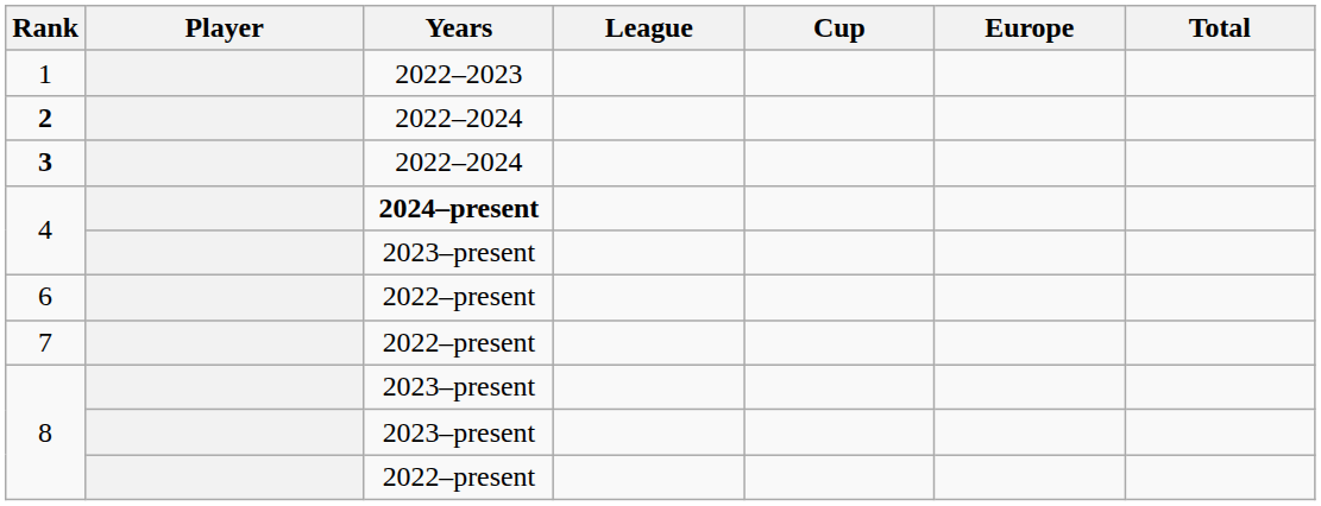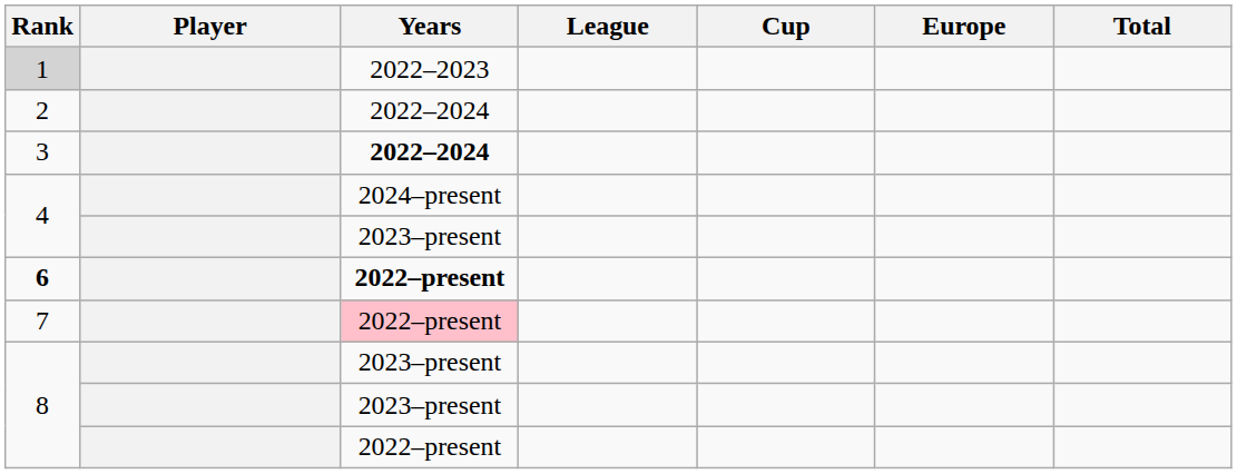1 | Rank: no background -> lightgrey background
2 | Rank: bold -> normal
3 | Rank: bold -> normal
3 | Years: normal -> bold
4 / 2024–present | Years: bold -> normal
6 | Rank: normal -> bold
6 | Years: normal -> bold
7 | Years: no background -> pink background
